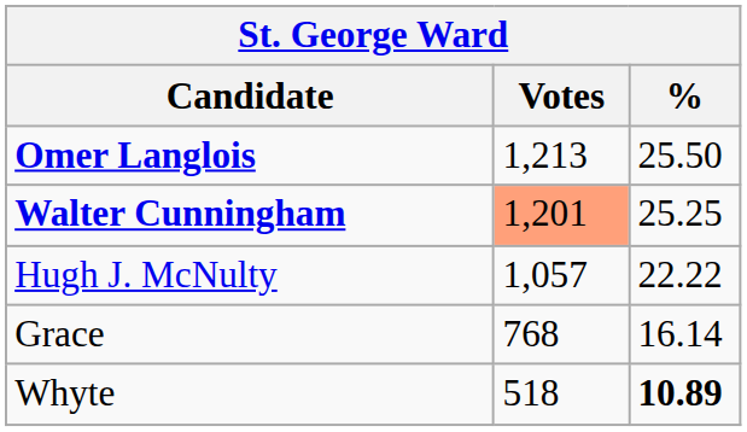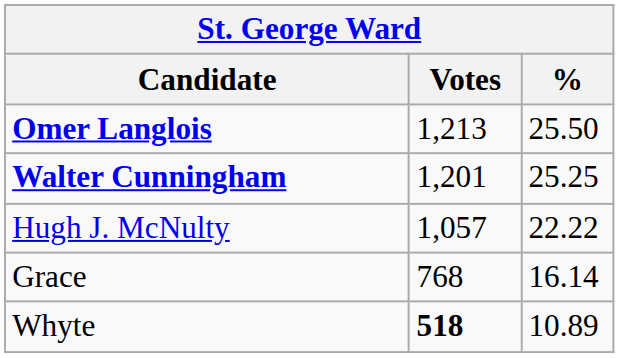Walter Cunningham | Votes: lightsalmon background -> no background
Whyte | Votes: normal -> bold
Whyte | %: bold -> normal
